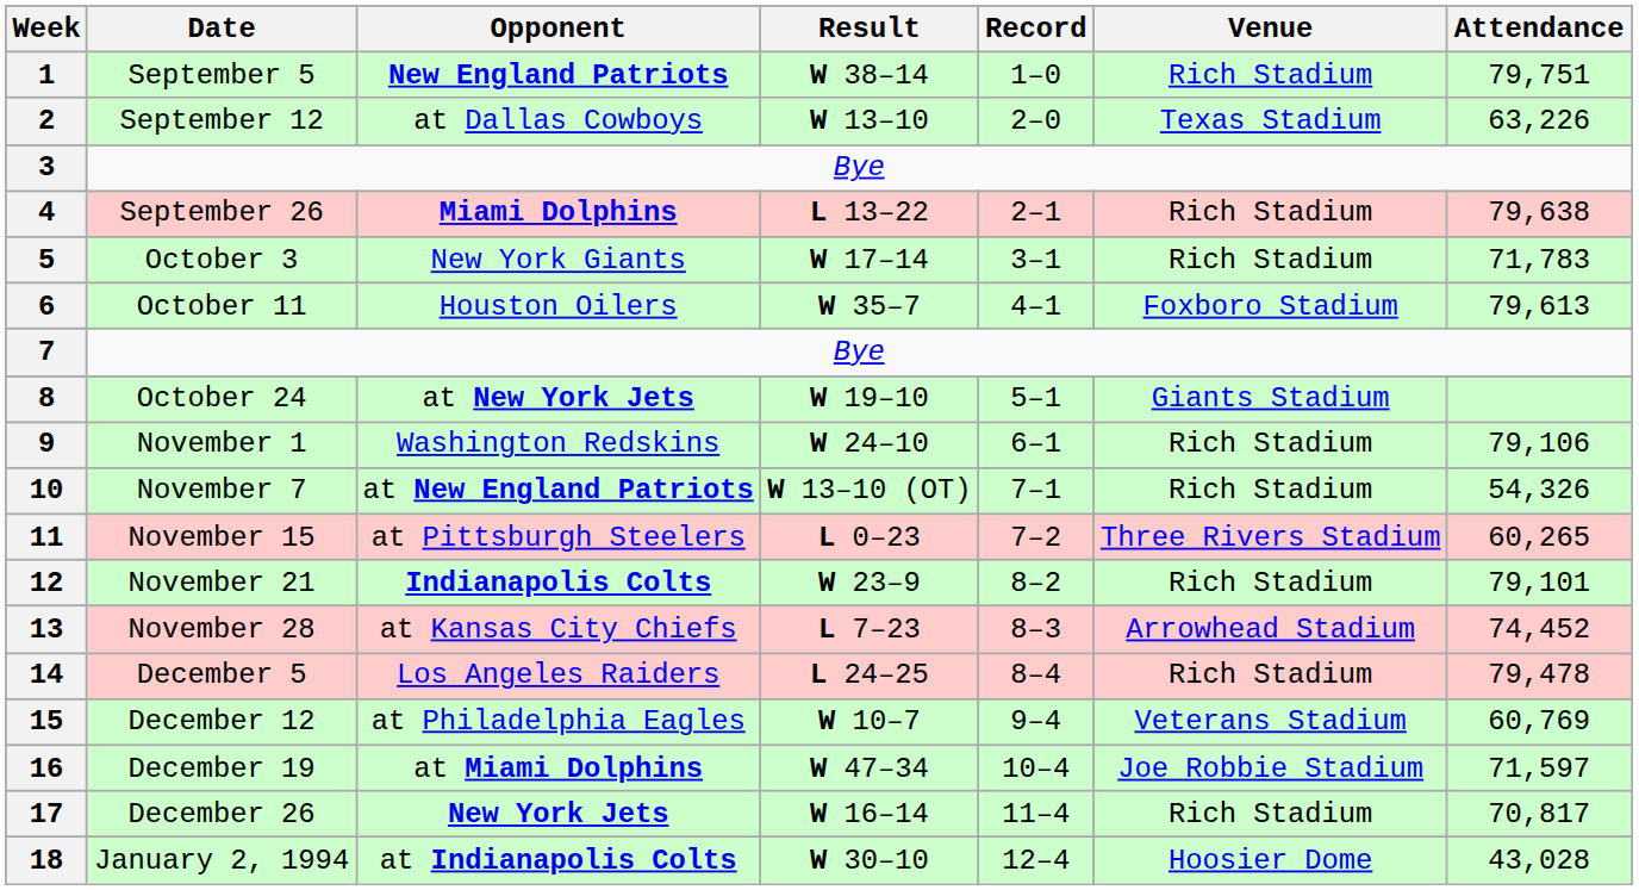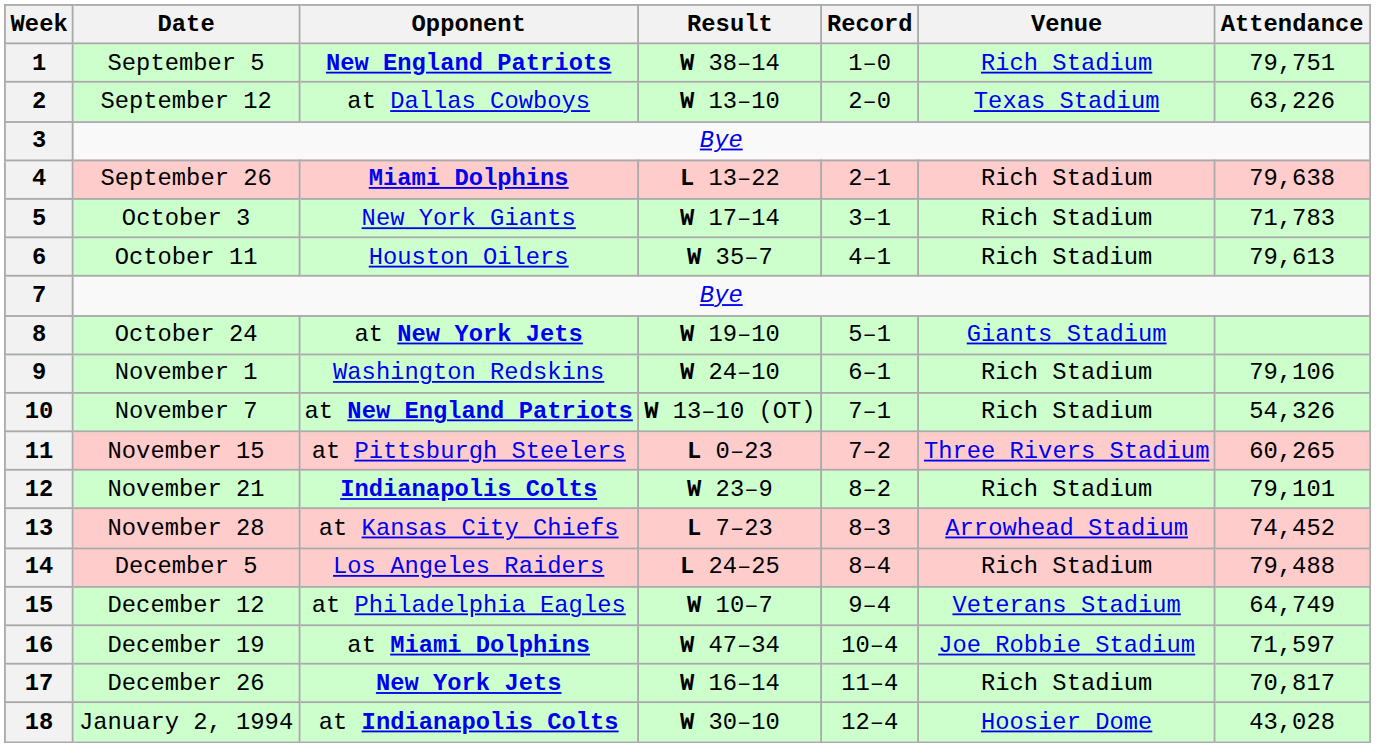6 | Venue: Foxboro Stadium -> Rich Stadium
14 | Attendance: 79,478 -> 79,488
15 | Attendance: 60,769 -> 64,749
